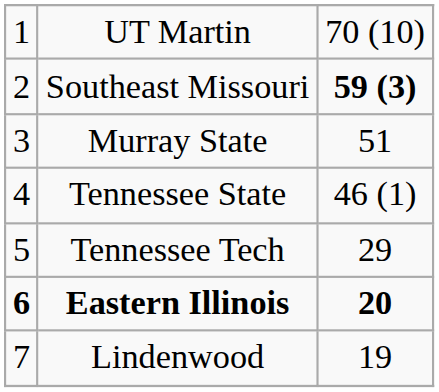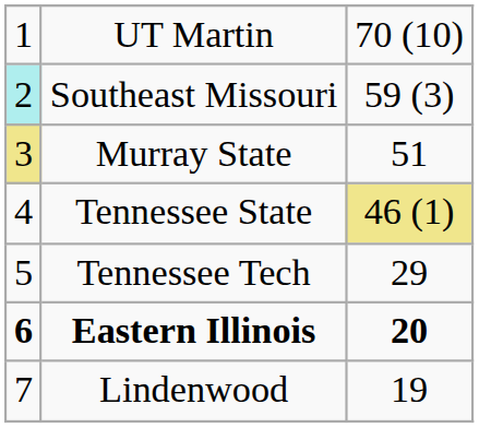Southeast Missouri | column 1: no background -> paleturquoise background
Southeast Missouri | column 3: bold -> normal
Murray State | column 1: no background -> khaki background
Tennessee State | column 3: no background -> khaki background
